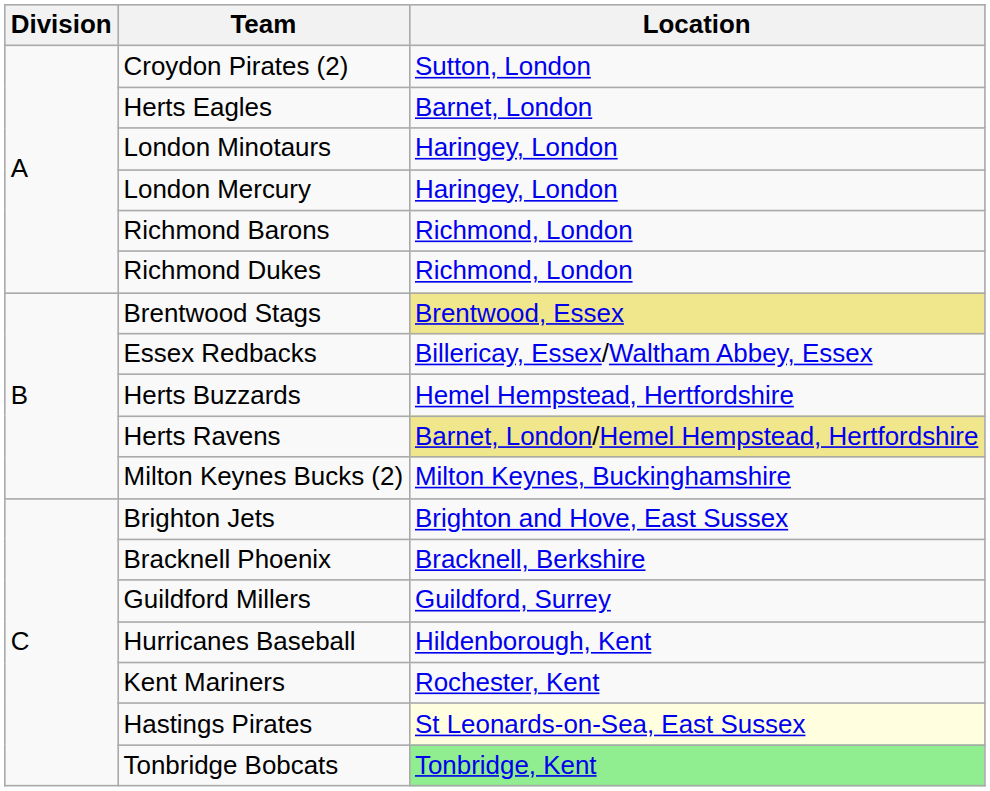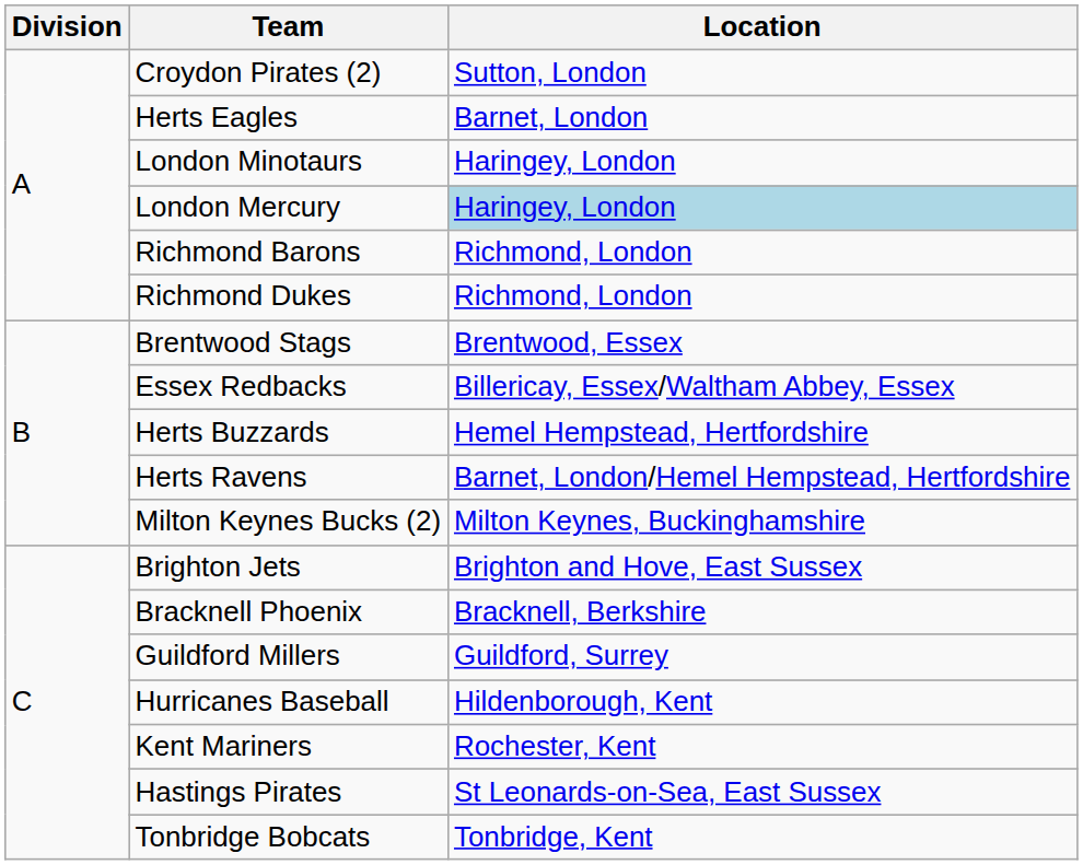London Mercury | Location: no background -> lightblue background
Brentwood Stags | Location: khaki background -> no background
Herts Ravens | Location: khaki background -> no background
Hastings Pirates | Location: lightyellow background -> no background
Tonbridge Bobcats | Location: lightgreen background -> no background
